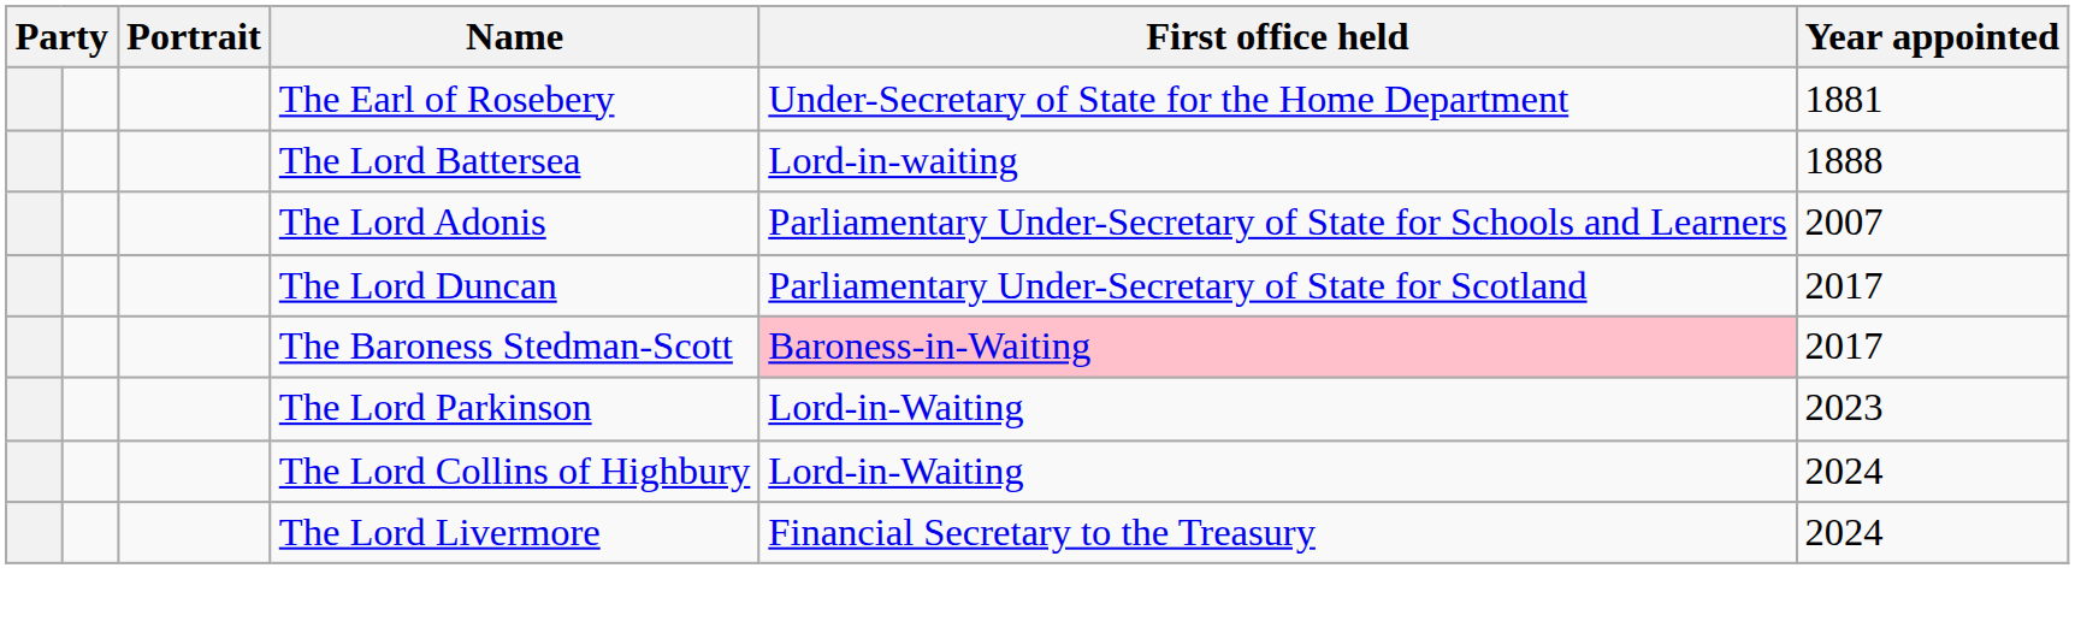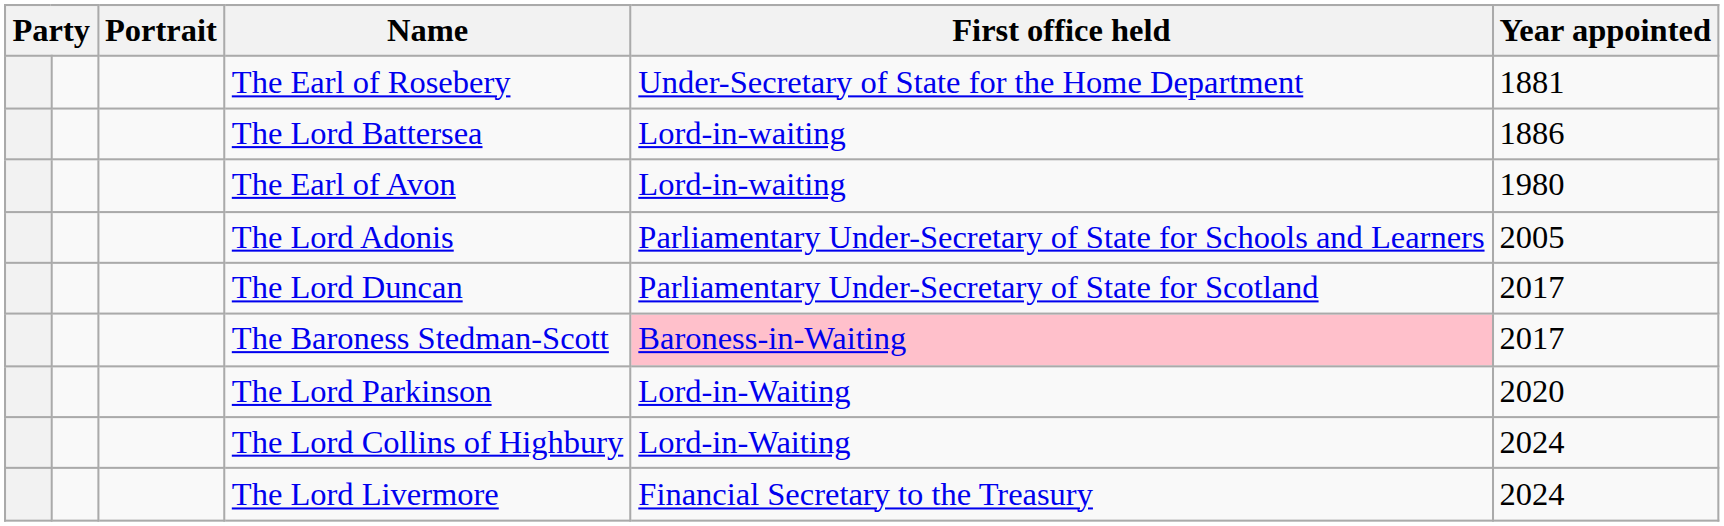The Lord Battersea | Year appointed: 1888 -> 1886
+ row: The Earl of Avon | Lord-in-waiting | 1980
The Lord Adonis | Year appointed: 2007 -> 2005
The Lord Parkinson | Year appointed: 2023 -> 2020
